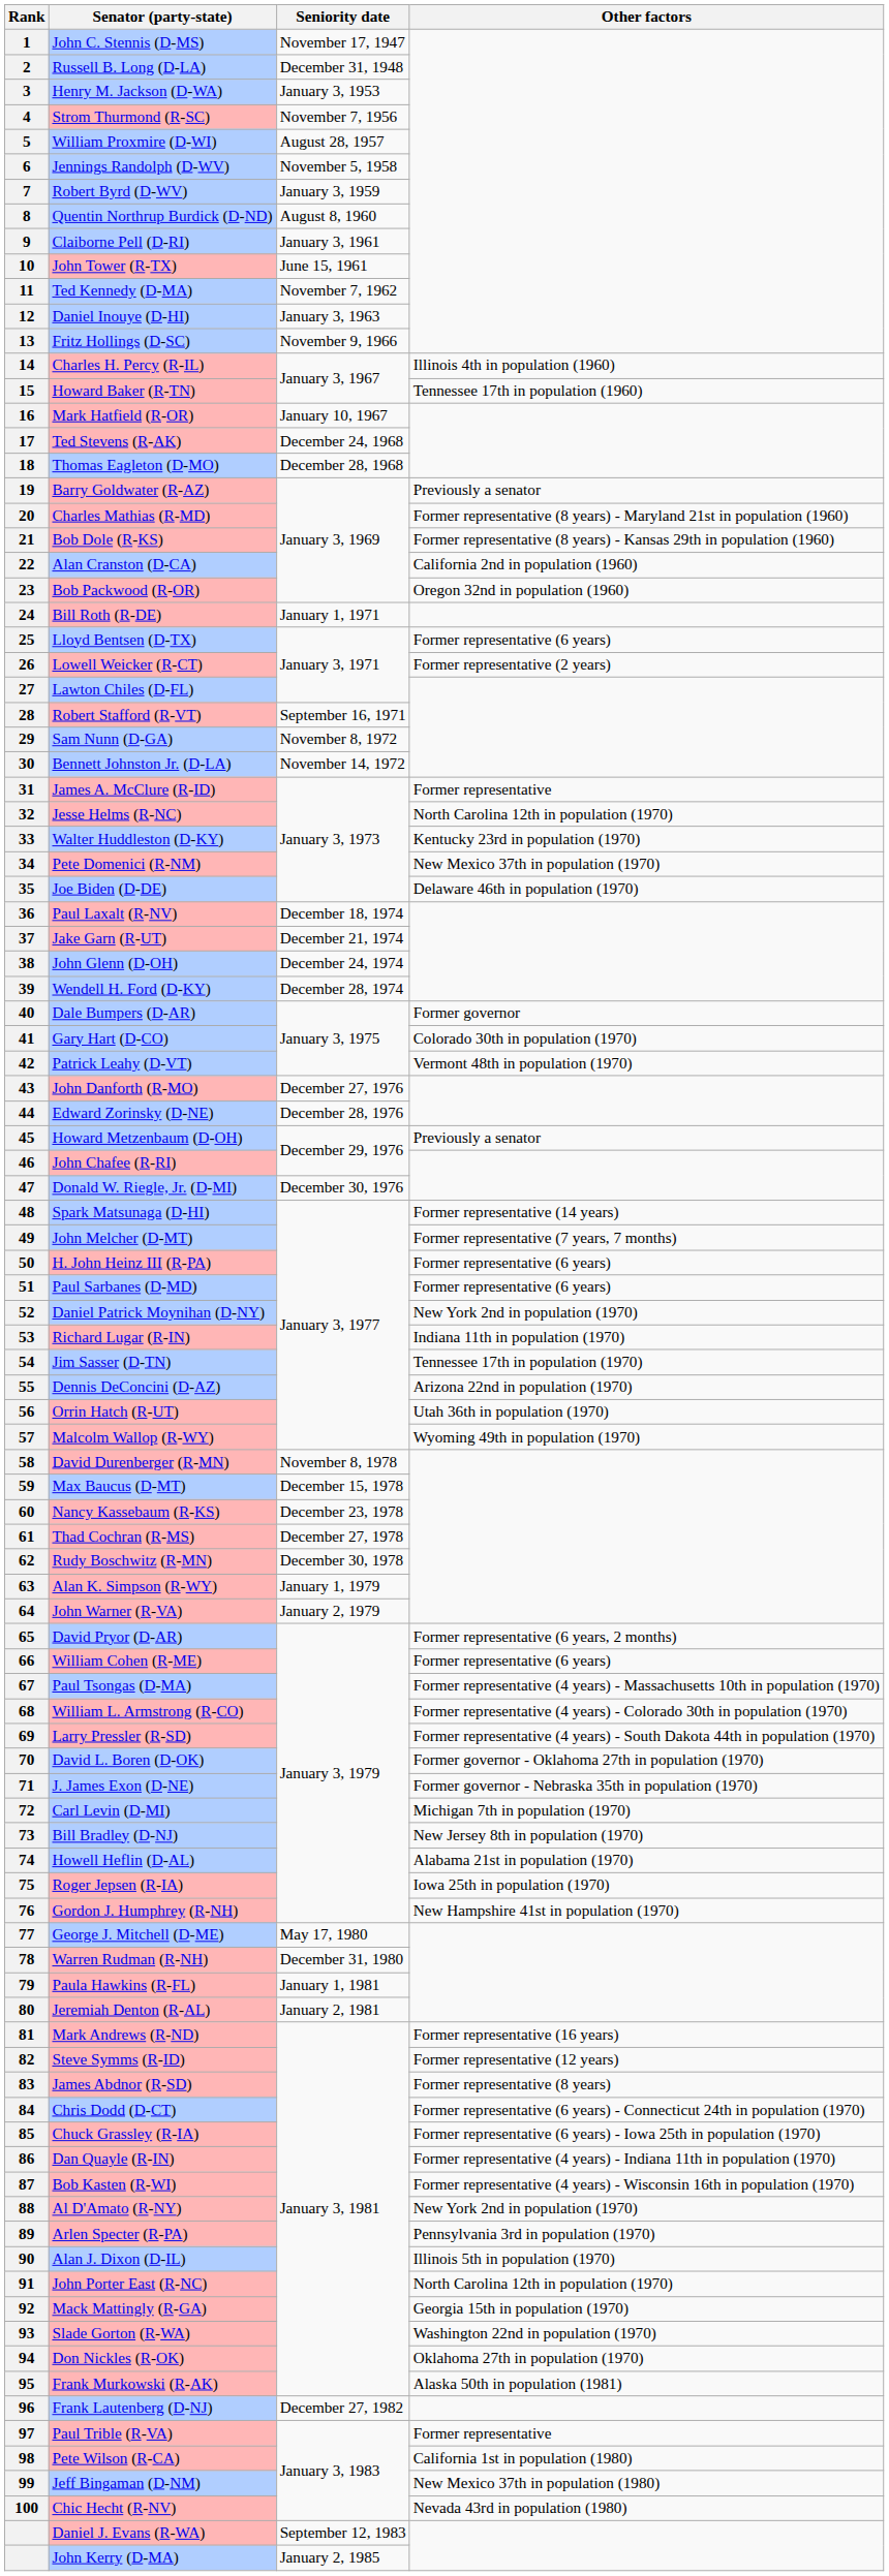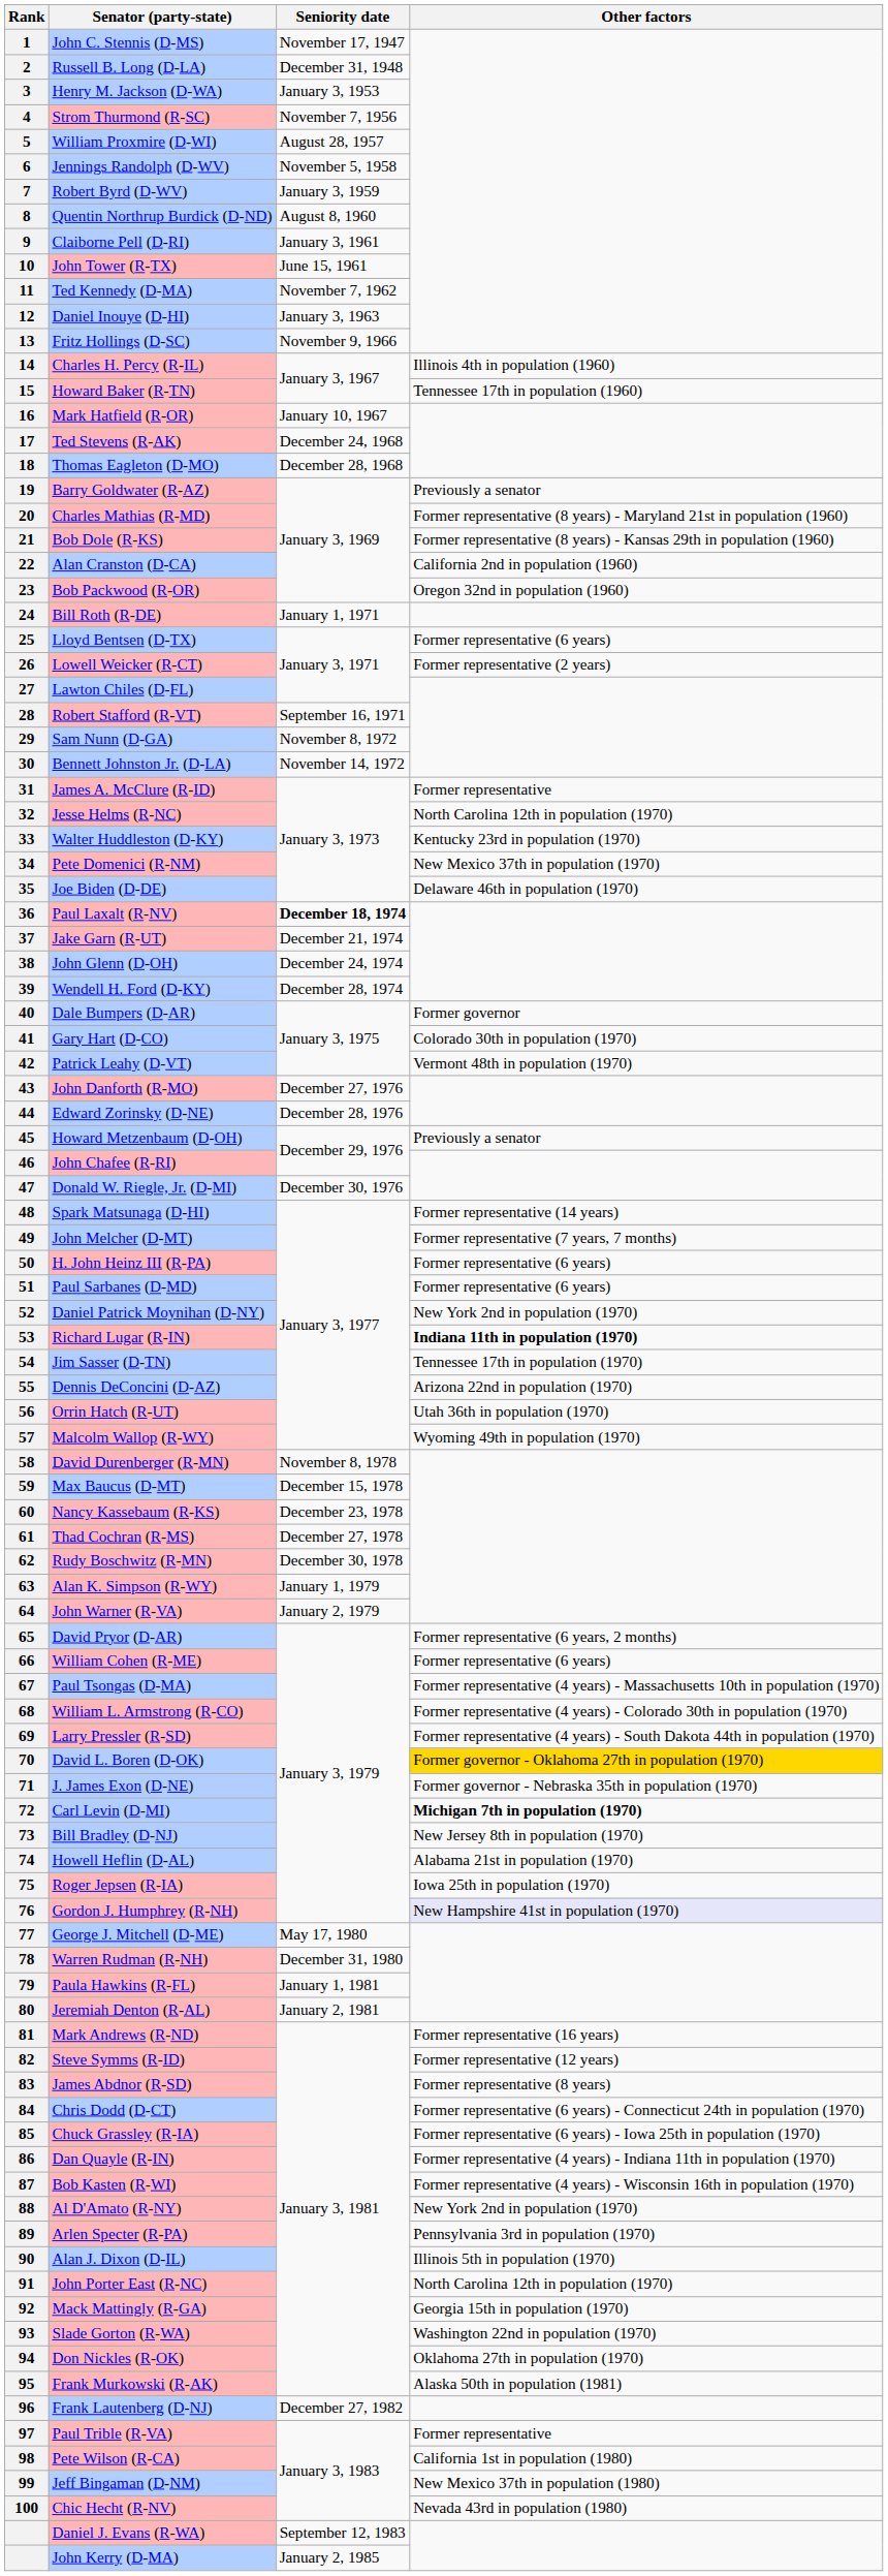Paul Laxalt (R-NV) | Seniority date: normal -> bold
Richard Lugar (R-IN) | Other factors: normal -> bold
David L. Boren (D-OK) | Other factors: no background -> gold background
Carl Levin (D-MI) | Other factors: normal -> bold
Gordon J. Humphrey (R-NH) | Other factors: no background -> lavender background
